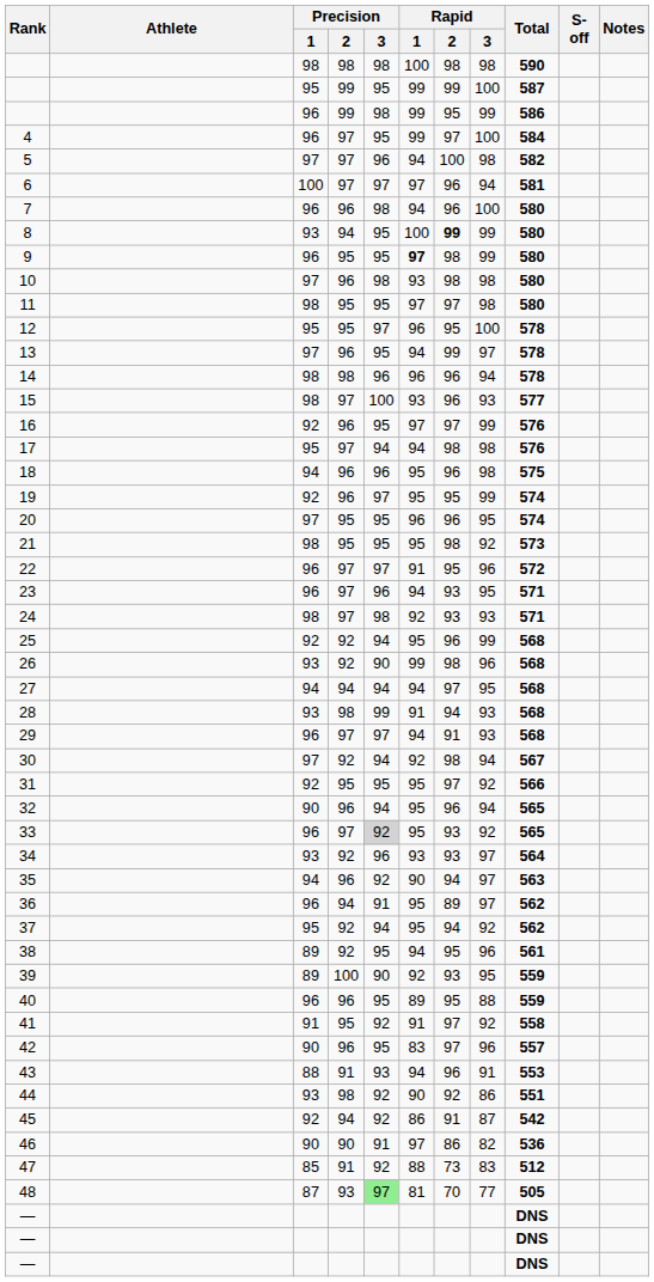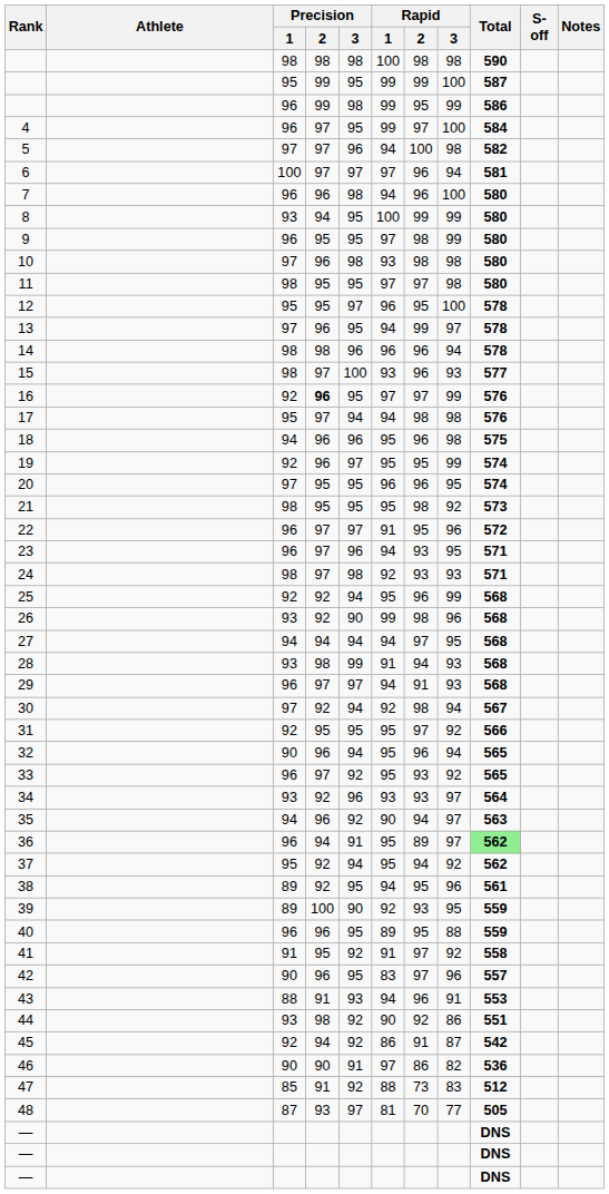8 | Rapid / 2: bold -> normal
9 | Rapid / 1: bold -> normal
16 | Precision / 2: normal -> bold
33 | Precision / 3: lightgrey background -> no background
36 | Total: no background -> lightgreen background
48 | Precision / 3: lightgreen background -> no background
